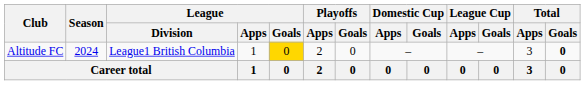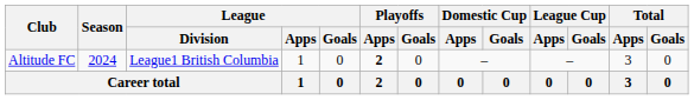Altitude FC | League / Goals: gold background -> no background
Altitude FC | Playoffs / Apps: normal -> bold
Altitude FC | Total / Goals: bold -> normal
